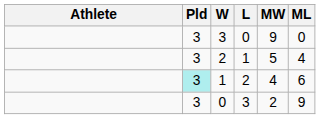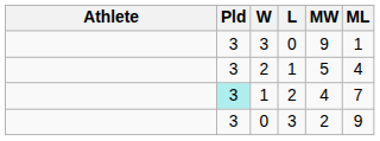row 2 | ML: 0 -> 1
row 4 | ML: 6 -> 7
